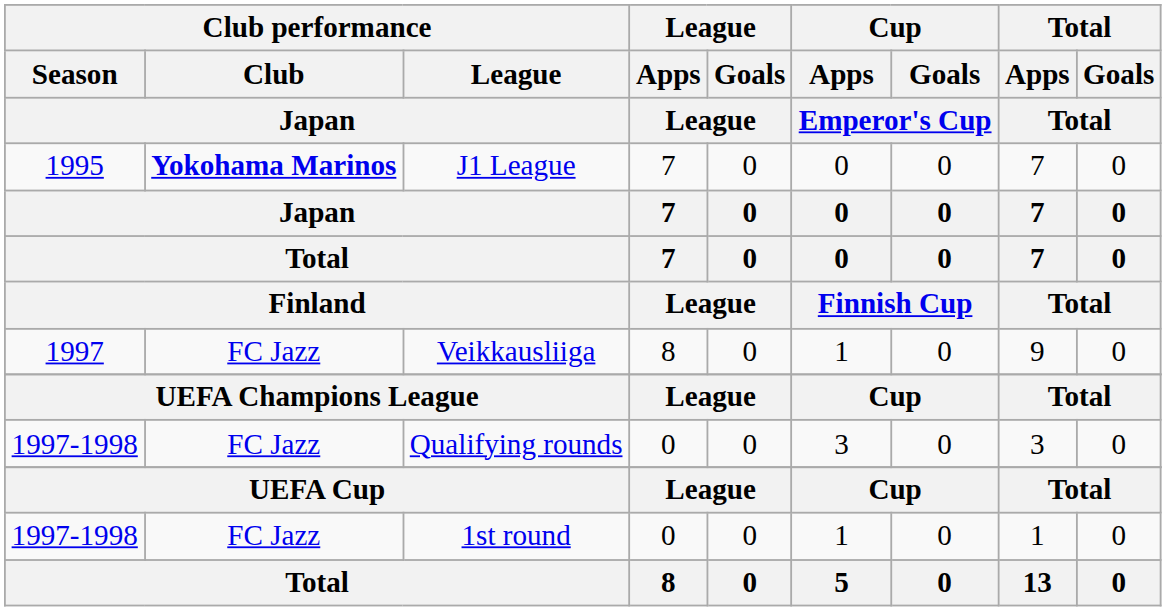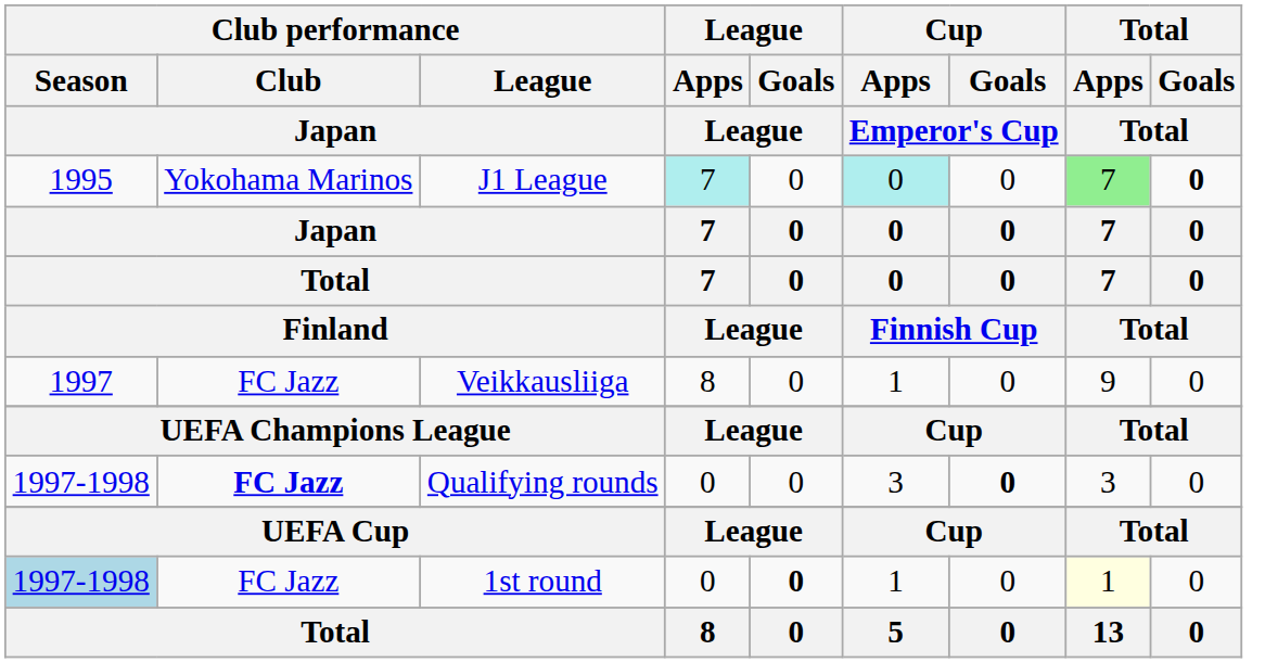J1 League | Club performance / Club / Japan: bold -> normal
J1 League | League / Apps / League: no background -> paleturquoise background
J1 League | Cup / Apps / Emperor's Cup: no background -> paleturquoise background
J1 League | Total / Apps / Total: no background -> lightgreen background
J1 League | Total / Goals / Total: normal -> bold
Qualifying rounds | Club performance / Club / Japan: normal -> bold
Qualifying rounds | Cup / Goals / Emperor's Cup: normal -> bold
1st round | Club performance / Season / Japan: no background -> lightblue background
1st round | League / Goals / League: normal -> bold
1st round | Total / Apps / Total: no background -> lightyellow background
